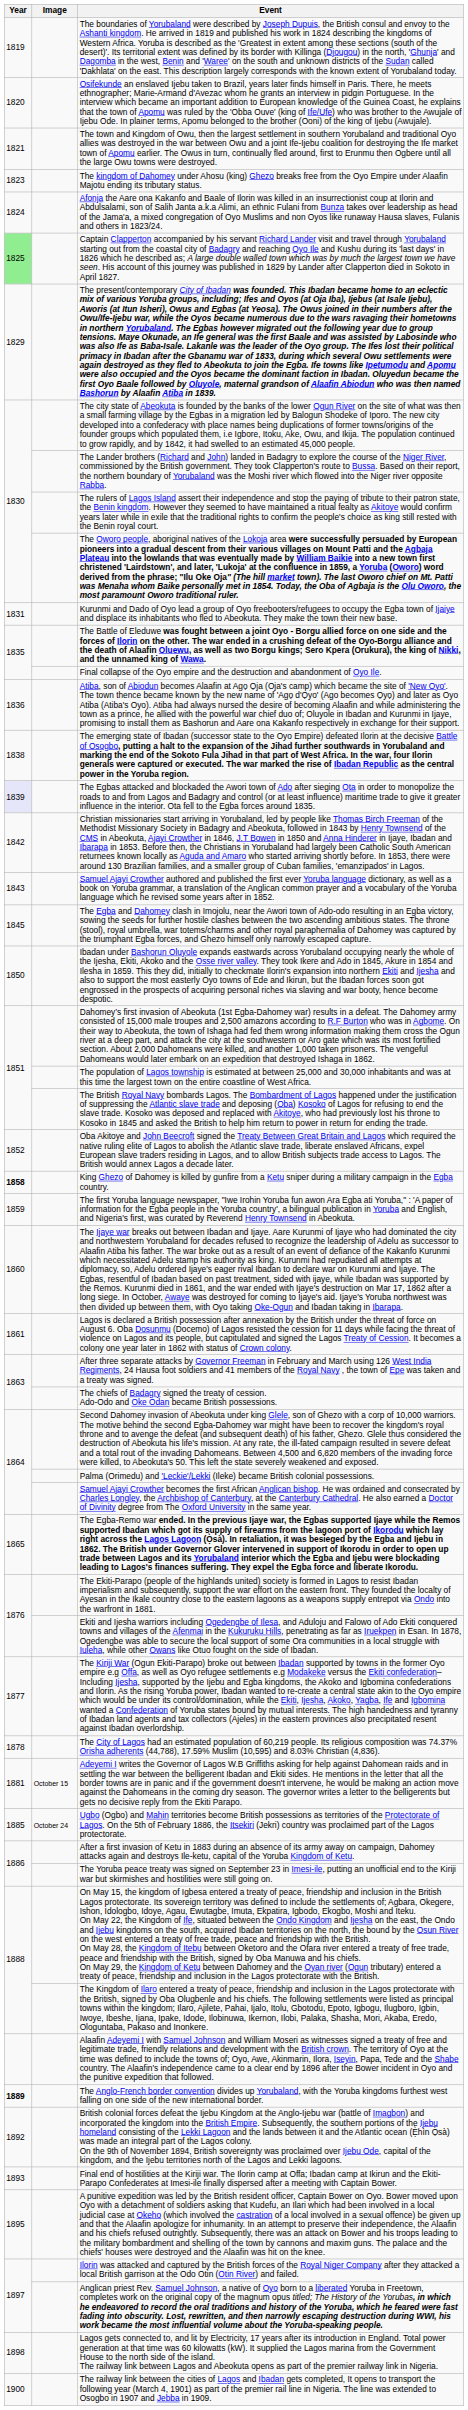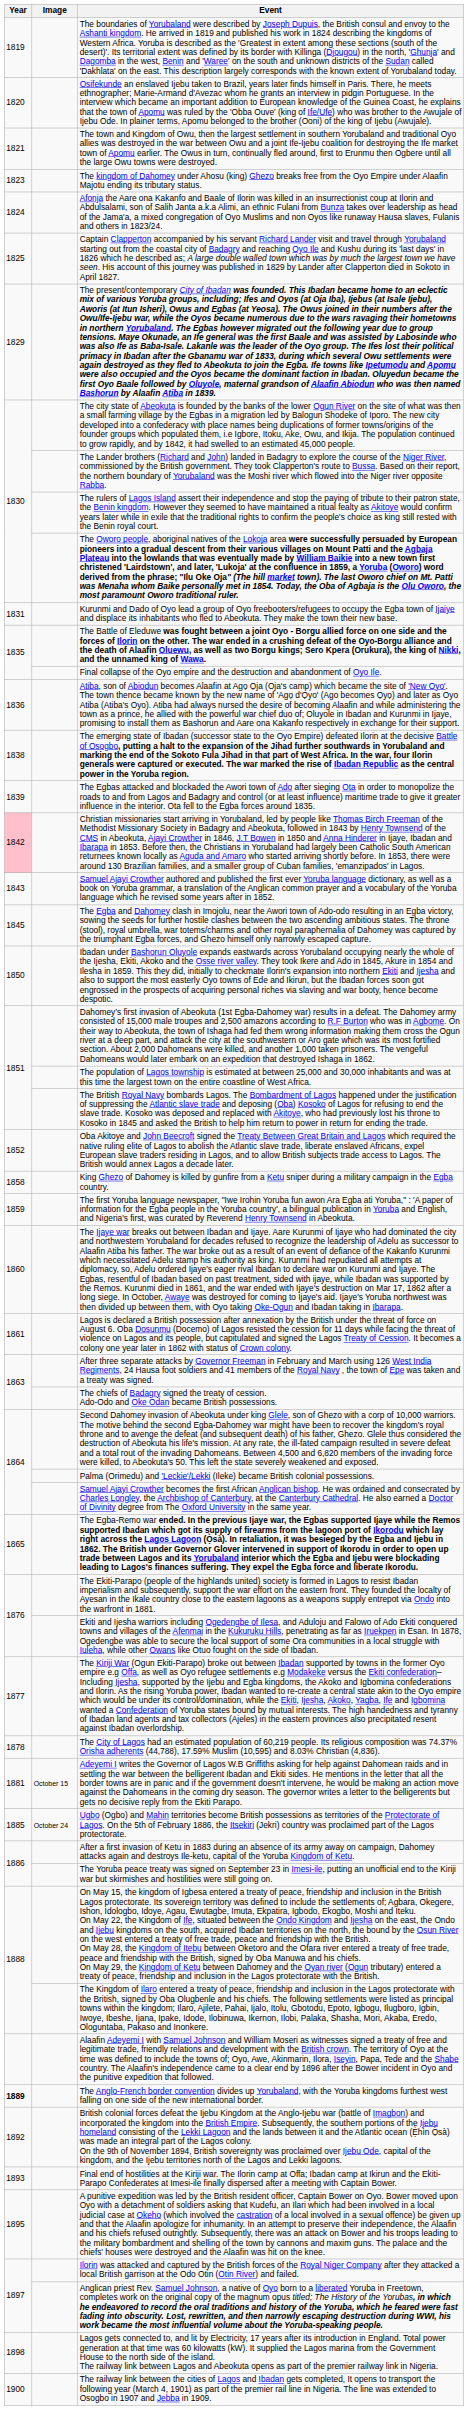row 7 | Year: lightgreen background -> no background
row 18 | Year: lavender background -> no background
row 19 | Year: no background -> pink background
row 27 | Year: bold -> normal
